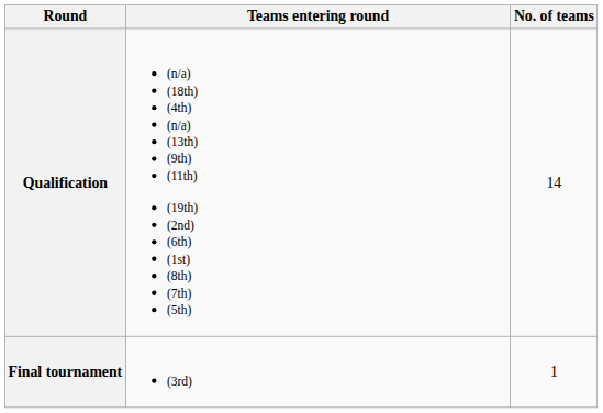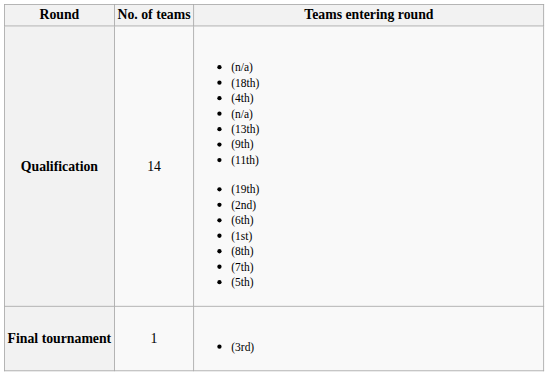columns swapped: Teams entering round <-> No. of teams
